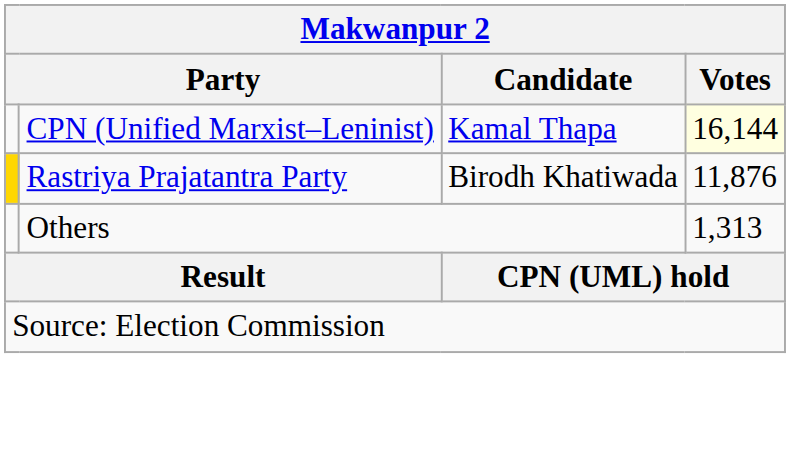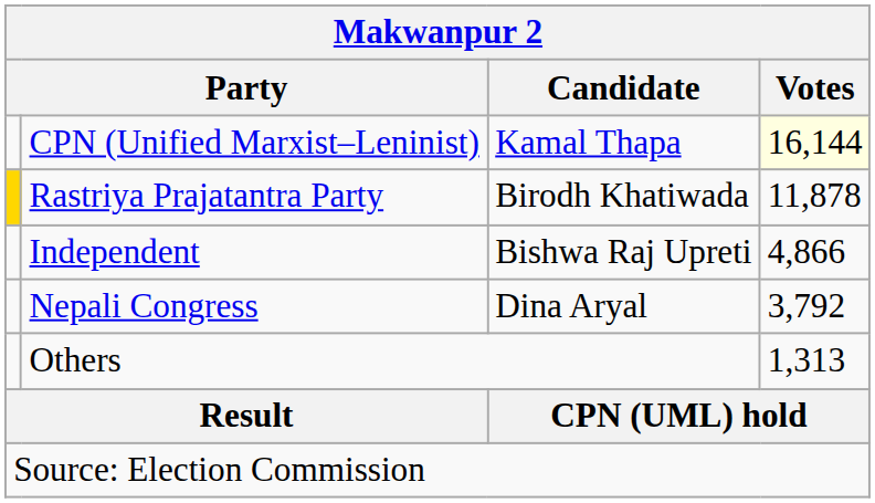Rastriya Prajatantra Party | Votes: 11,876 -> 11,878
+ row: Independent | Bishwa Raj Upreti | 4,866
+ row: Nepali Congress | Dina Aryal | 3,792
